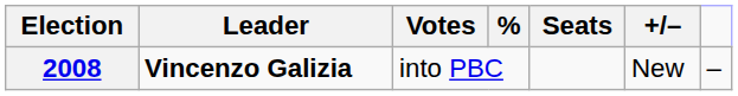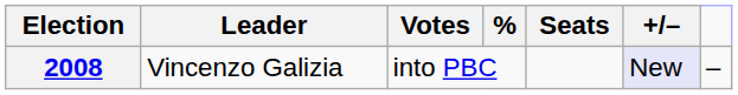2008 | Leader: bold -> normal
2008 | +/–: no background -> lavender background
